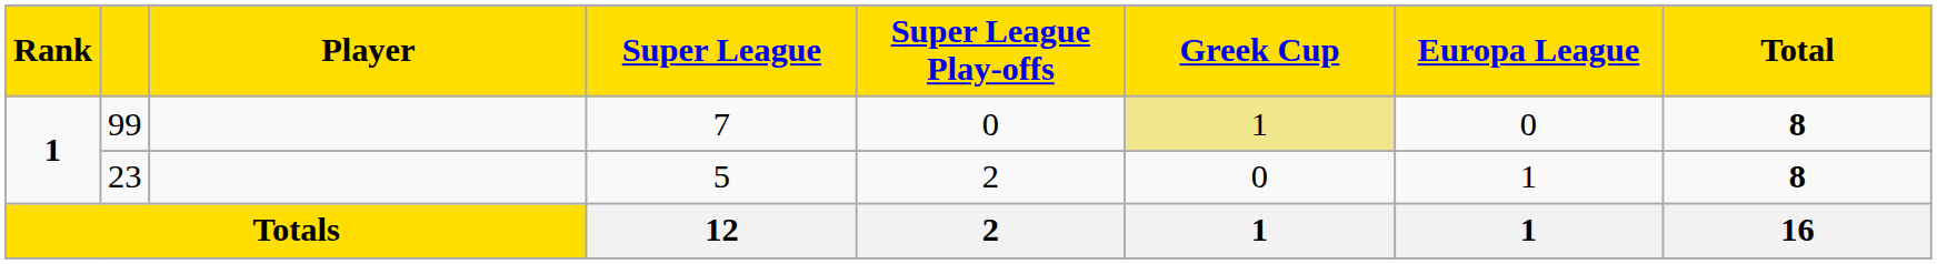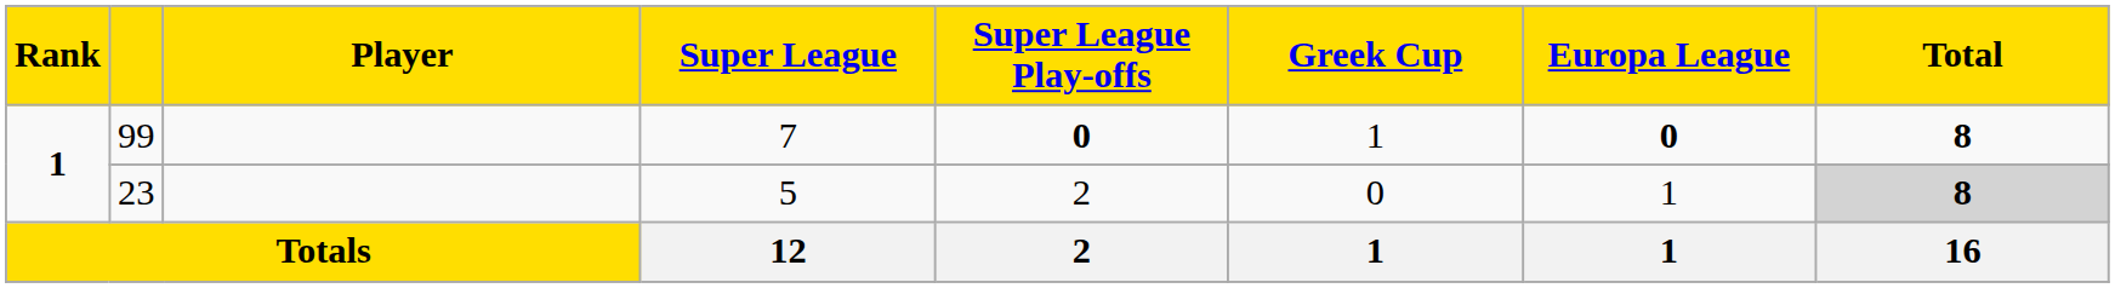99 | Super League Play-offs: normal -> bold
99 | Greek Cup: khaki background -> no background
99 | Europa League: normal -> bold
23 | Total: no background -> lightgrey background
